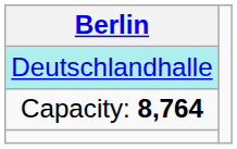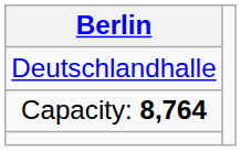Deutschlandhalle | Berlin: paleturquoise background -> no background
